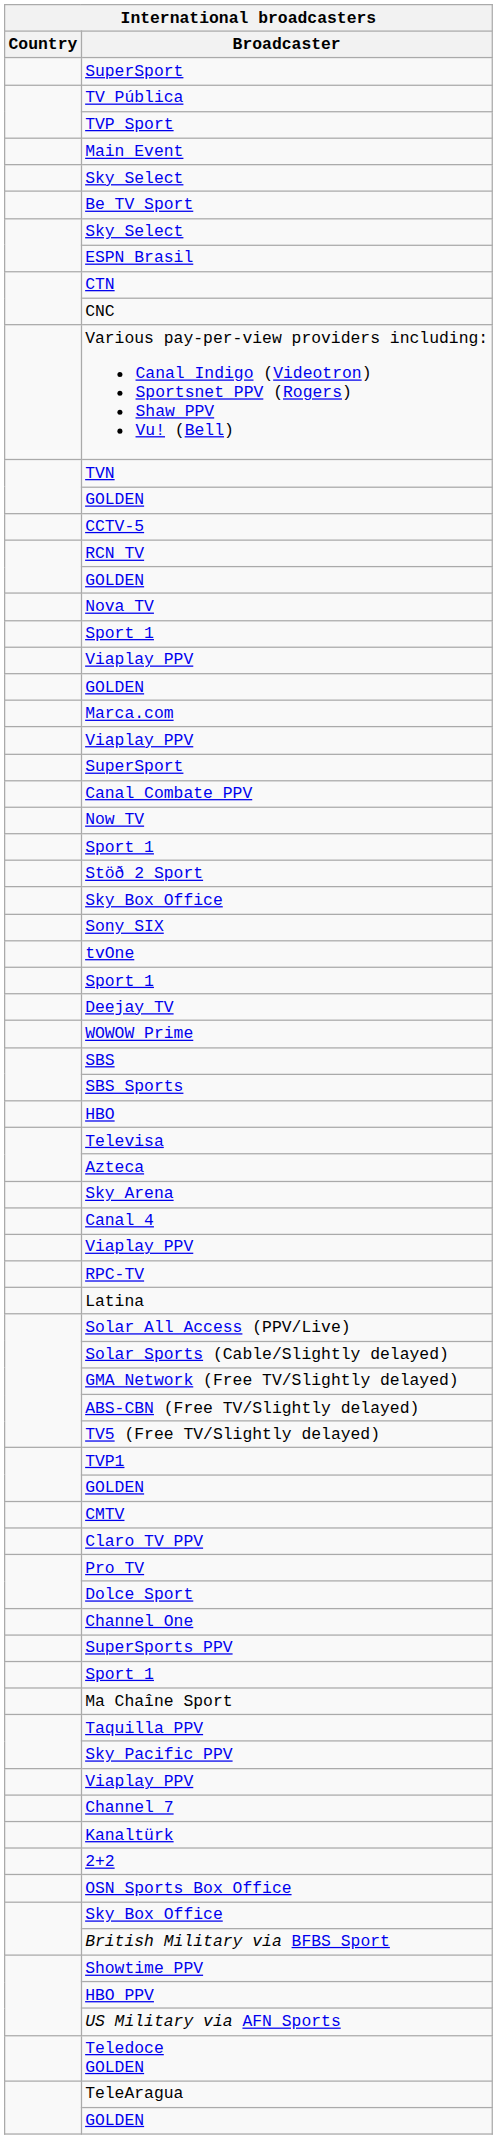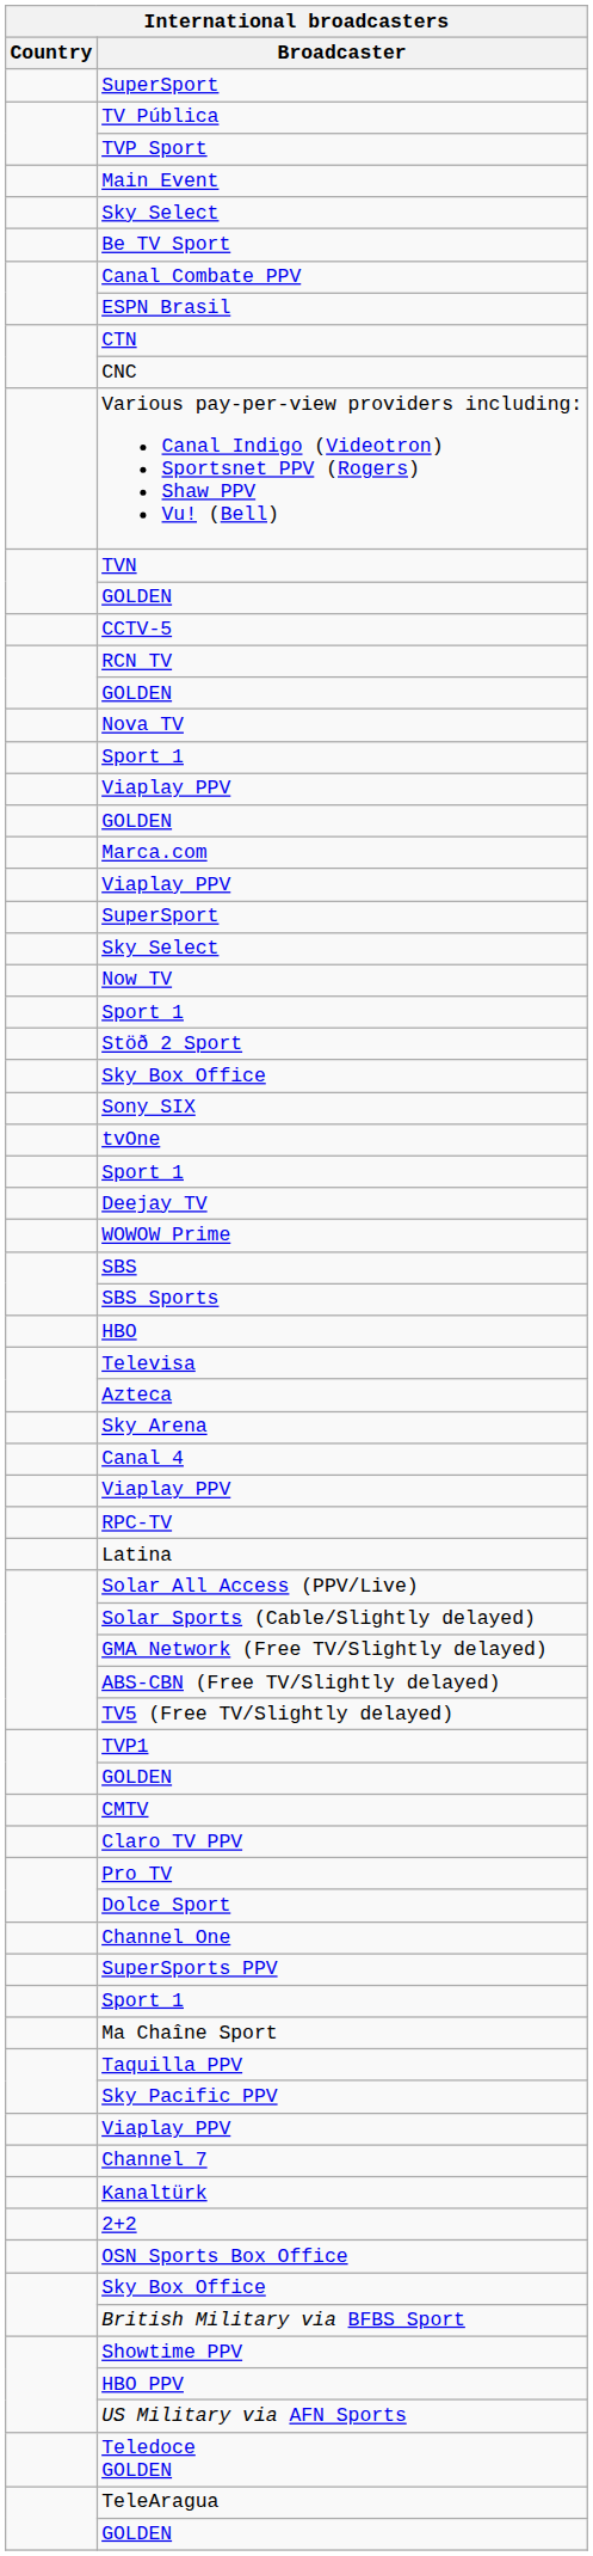row 9 | Broadcaster: Sky Select -> Canal Combate PPV
row 26 | Broadcaster: Canal Combate PPV -> Sky Select
